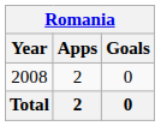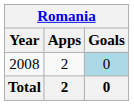2008 | Goals: no background -> lightblue background
